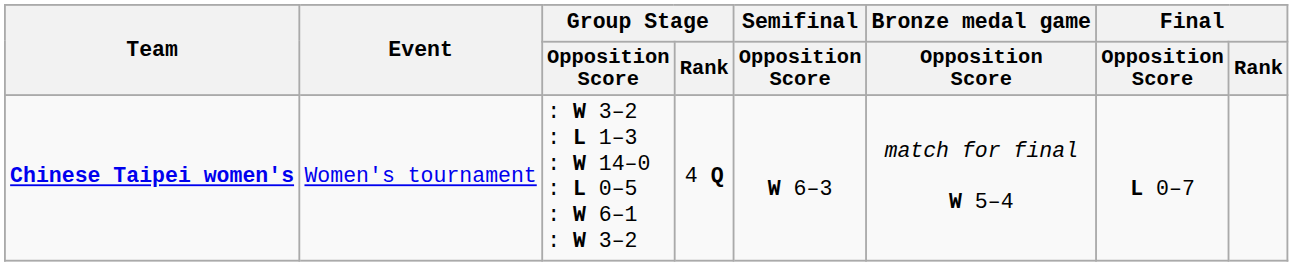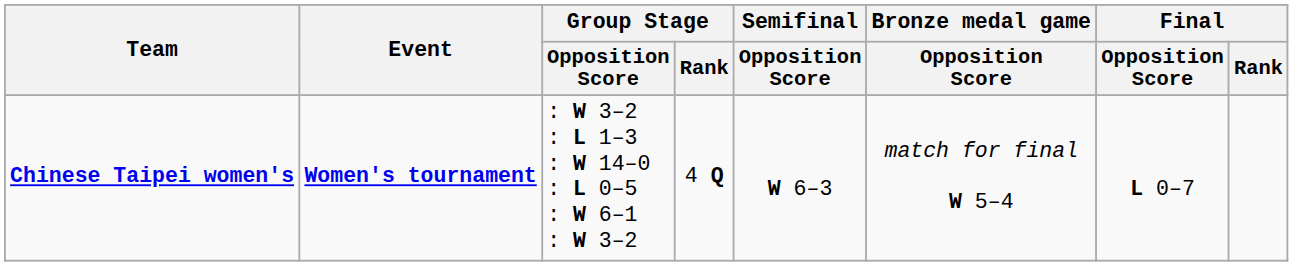Chinese Taipei women's | Event: normal -> bold
